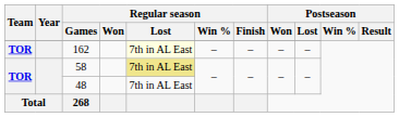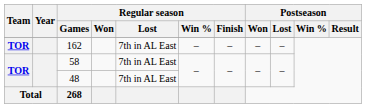162 | Regular season / Lost: lightyellow background -> no background
58 | Regular season / Lost: khaki background -> no background
